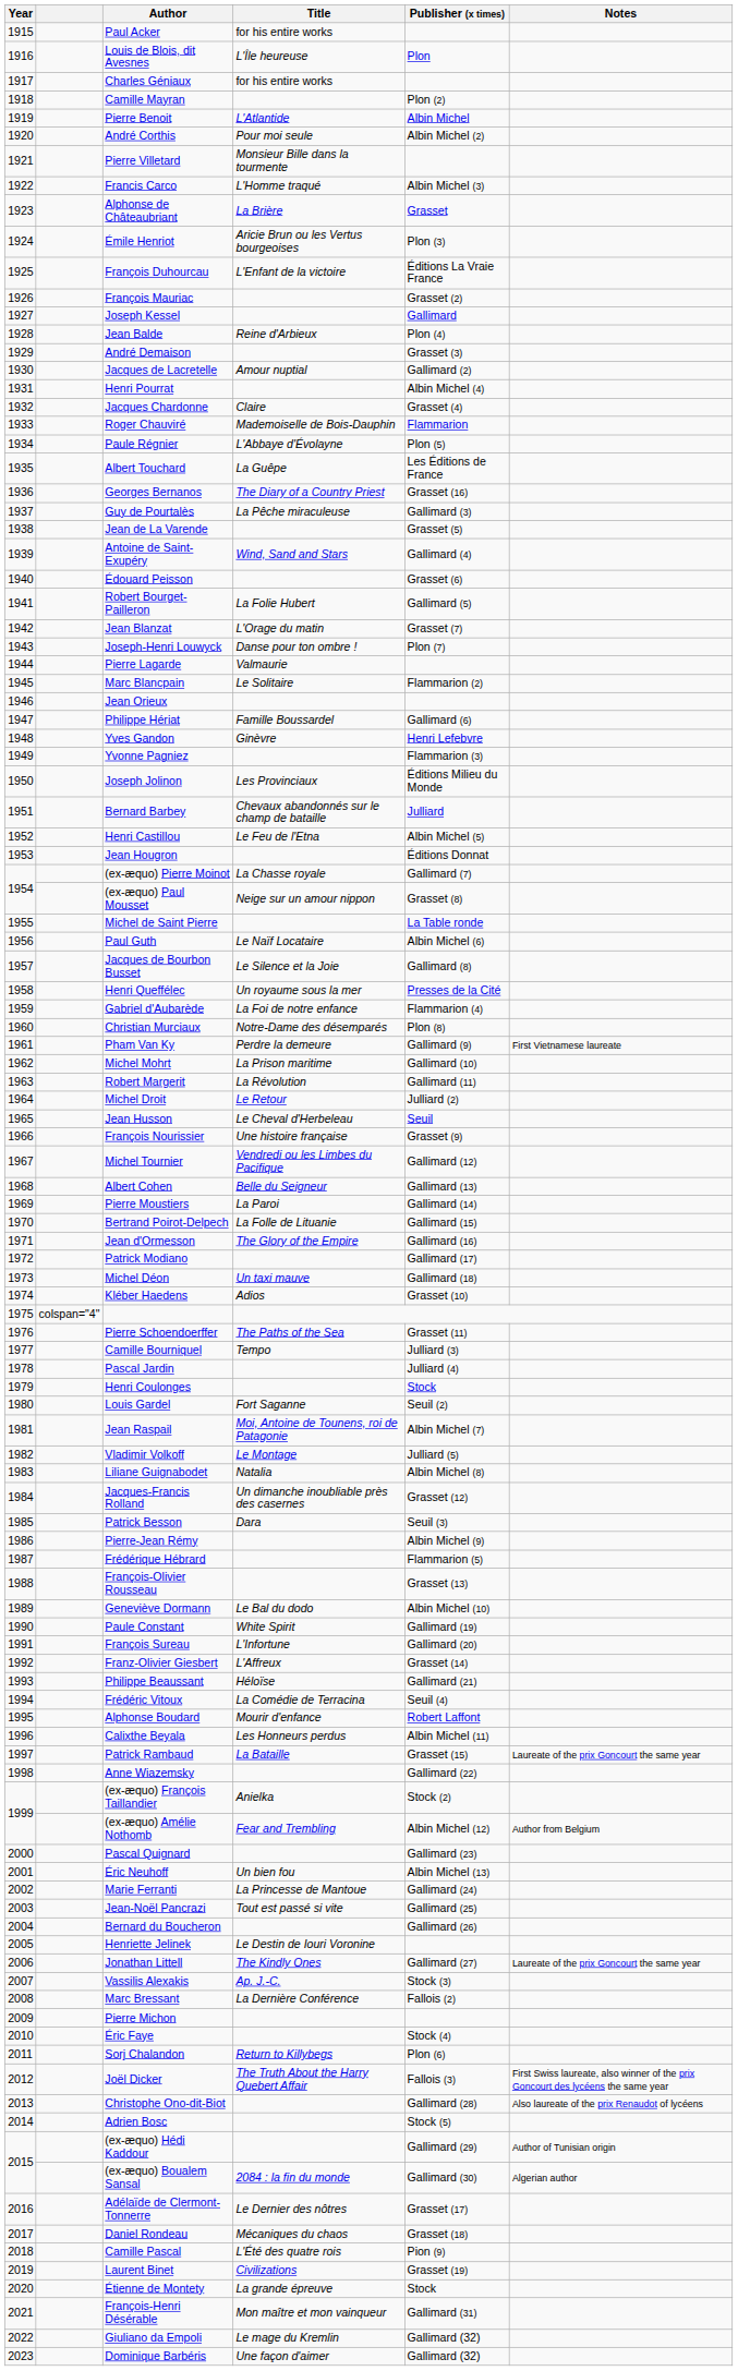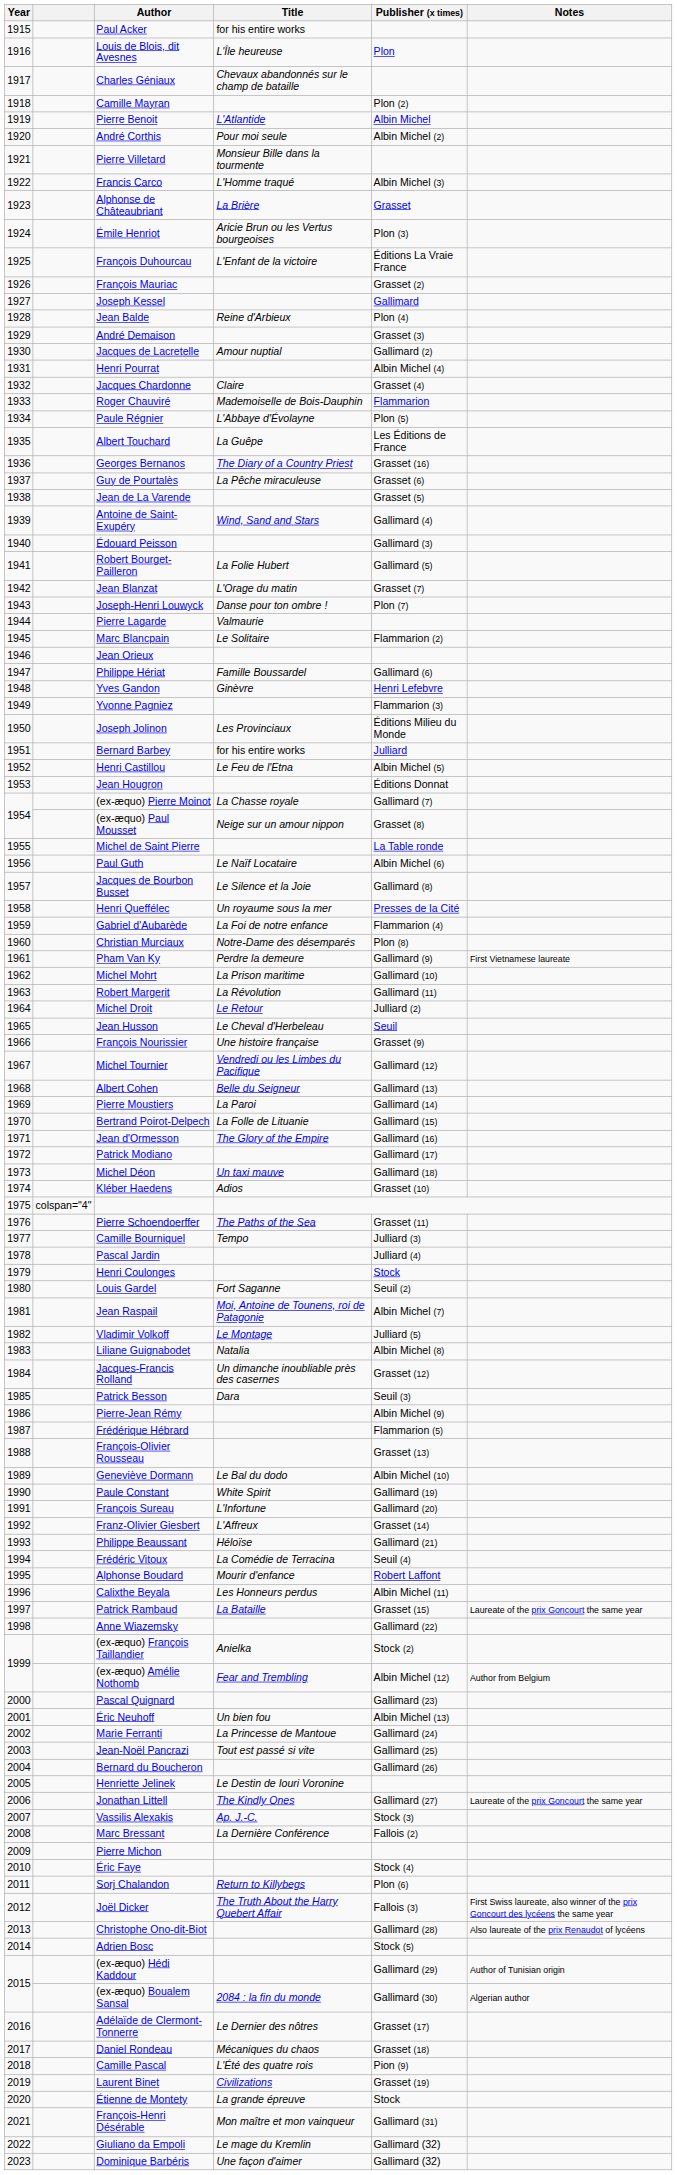Charles Géniaux | Title: for his entire works -> Chevaux abandonnés sur le champ de bataille
Guy de Pourtalès | Publisher (x times): Gallimard (3) -> Grasset (6)
Édouard Peisson | Publisher (x times): Grasset (6) -> Gallimard (3)
Bernard Barbey | Title: Chevaux abandonnés sur le champ de bataille -> for his entire works
